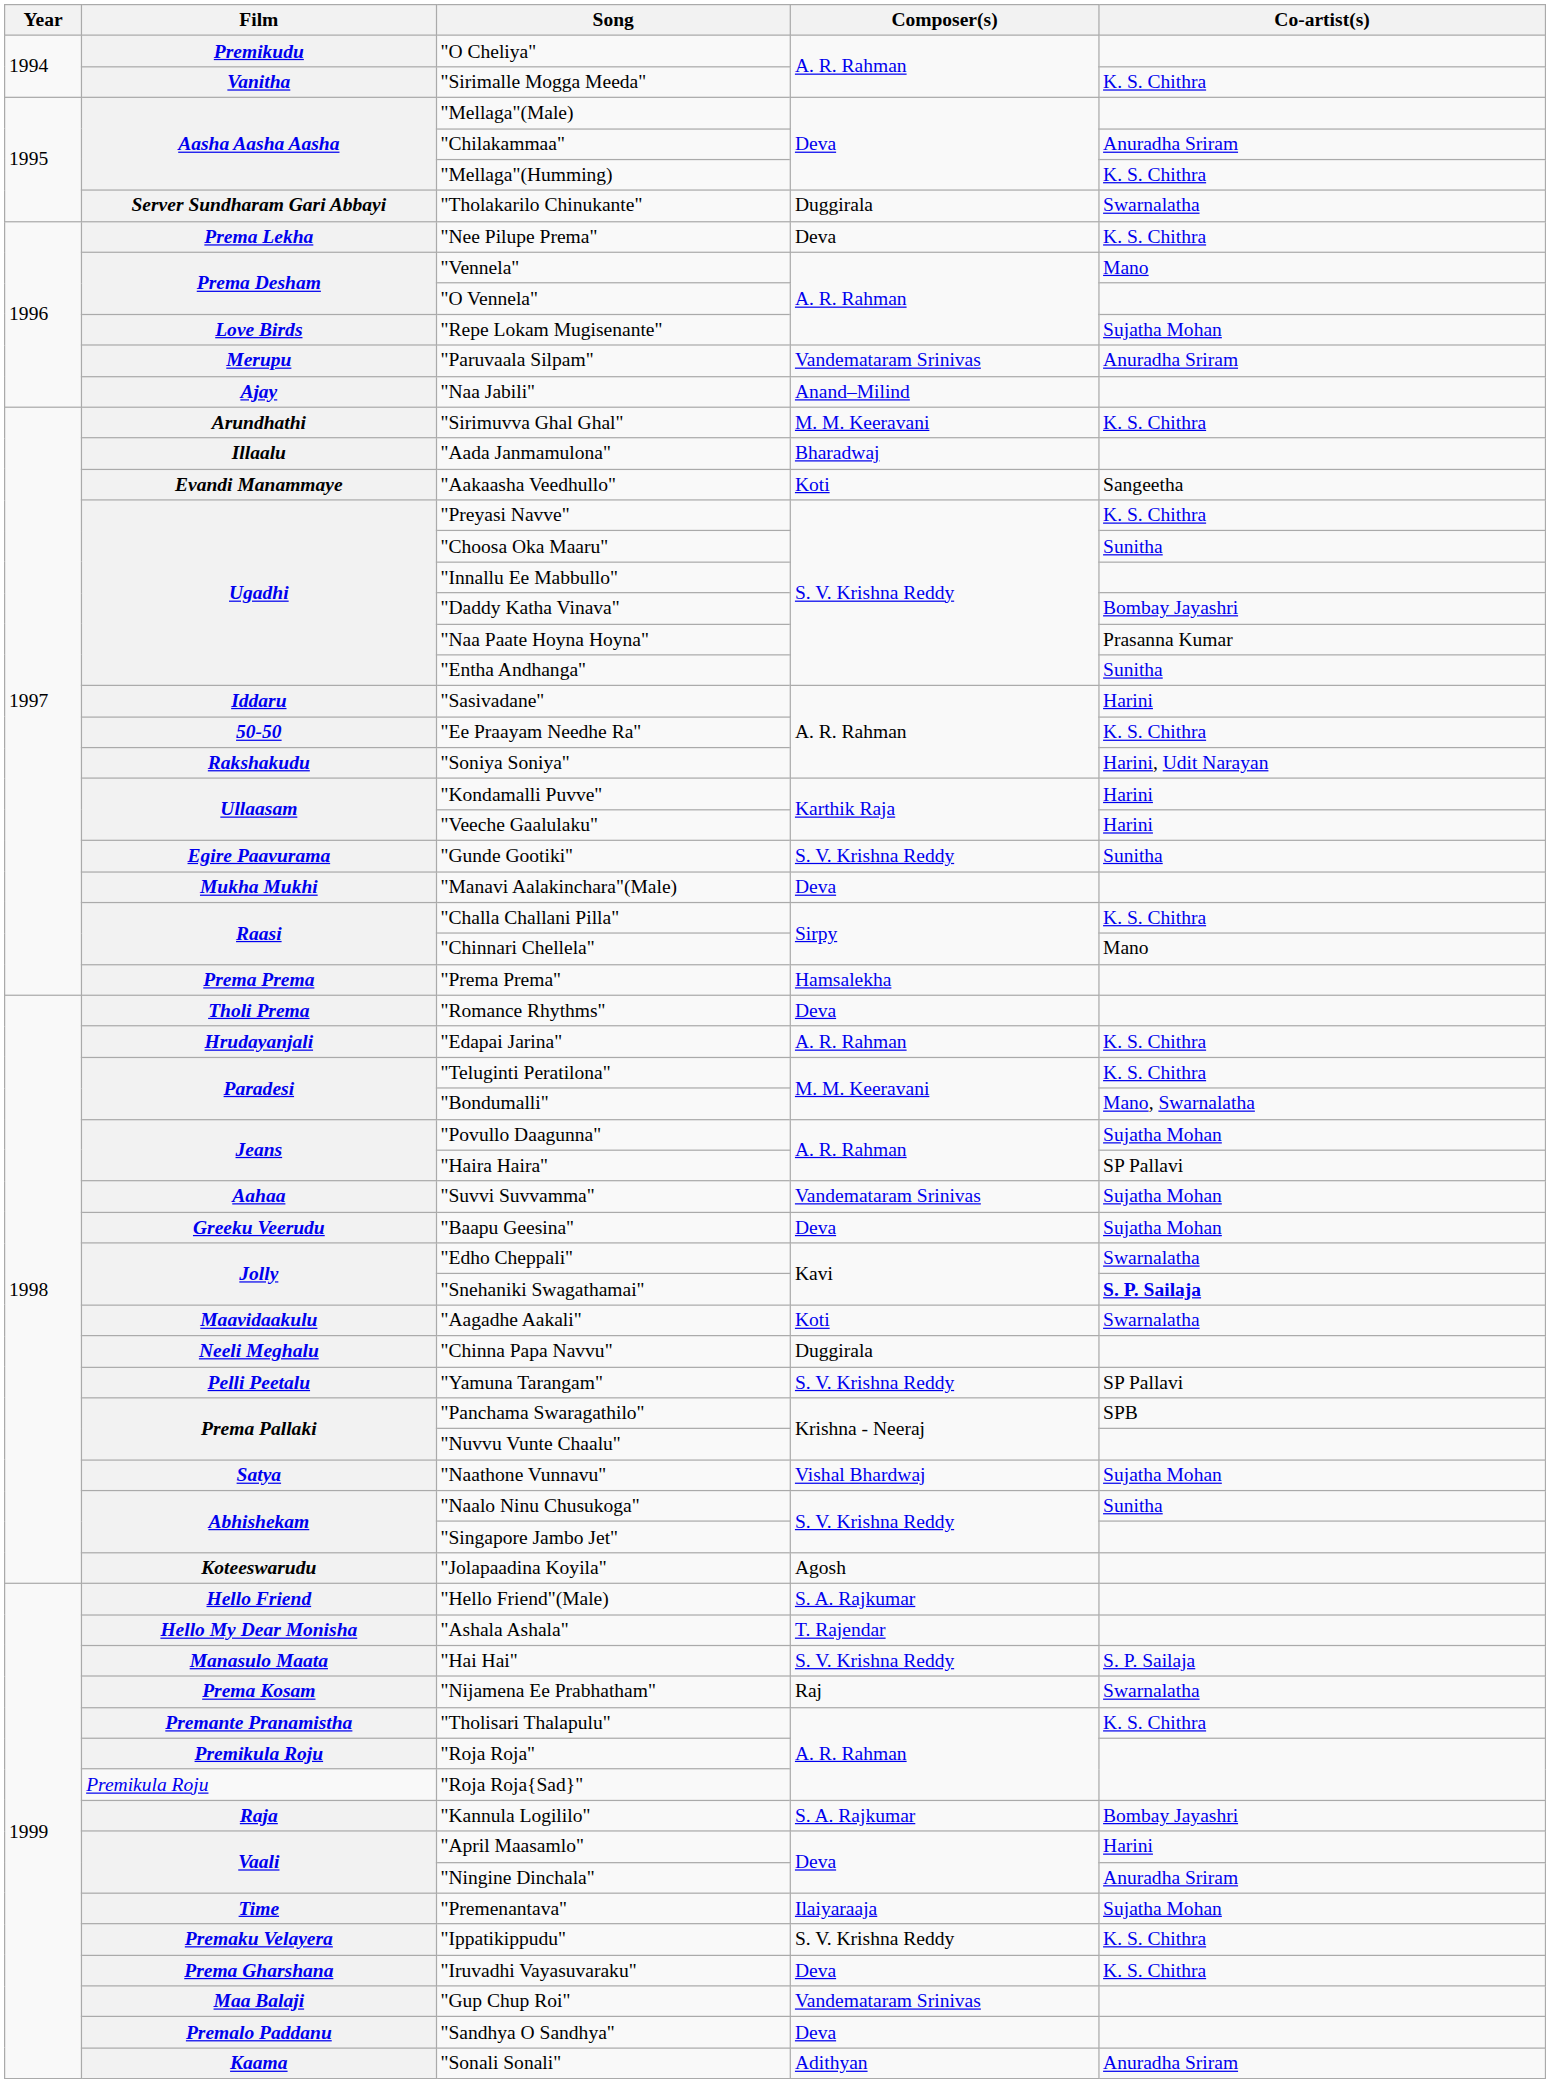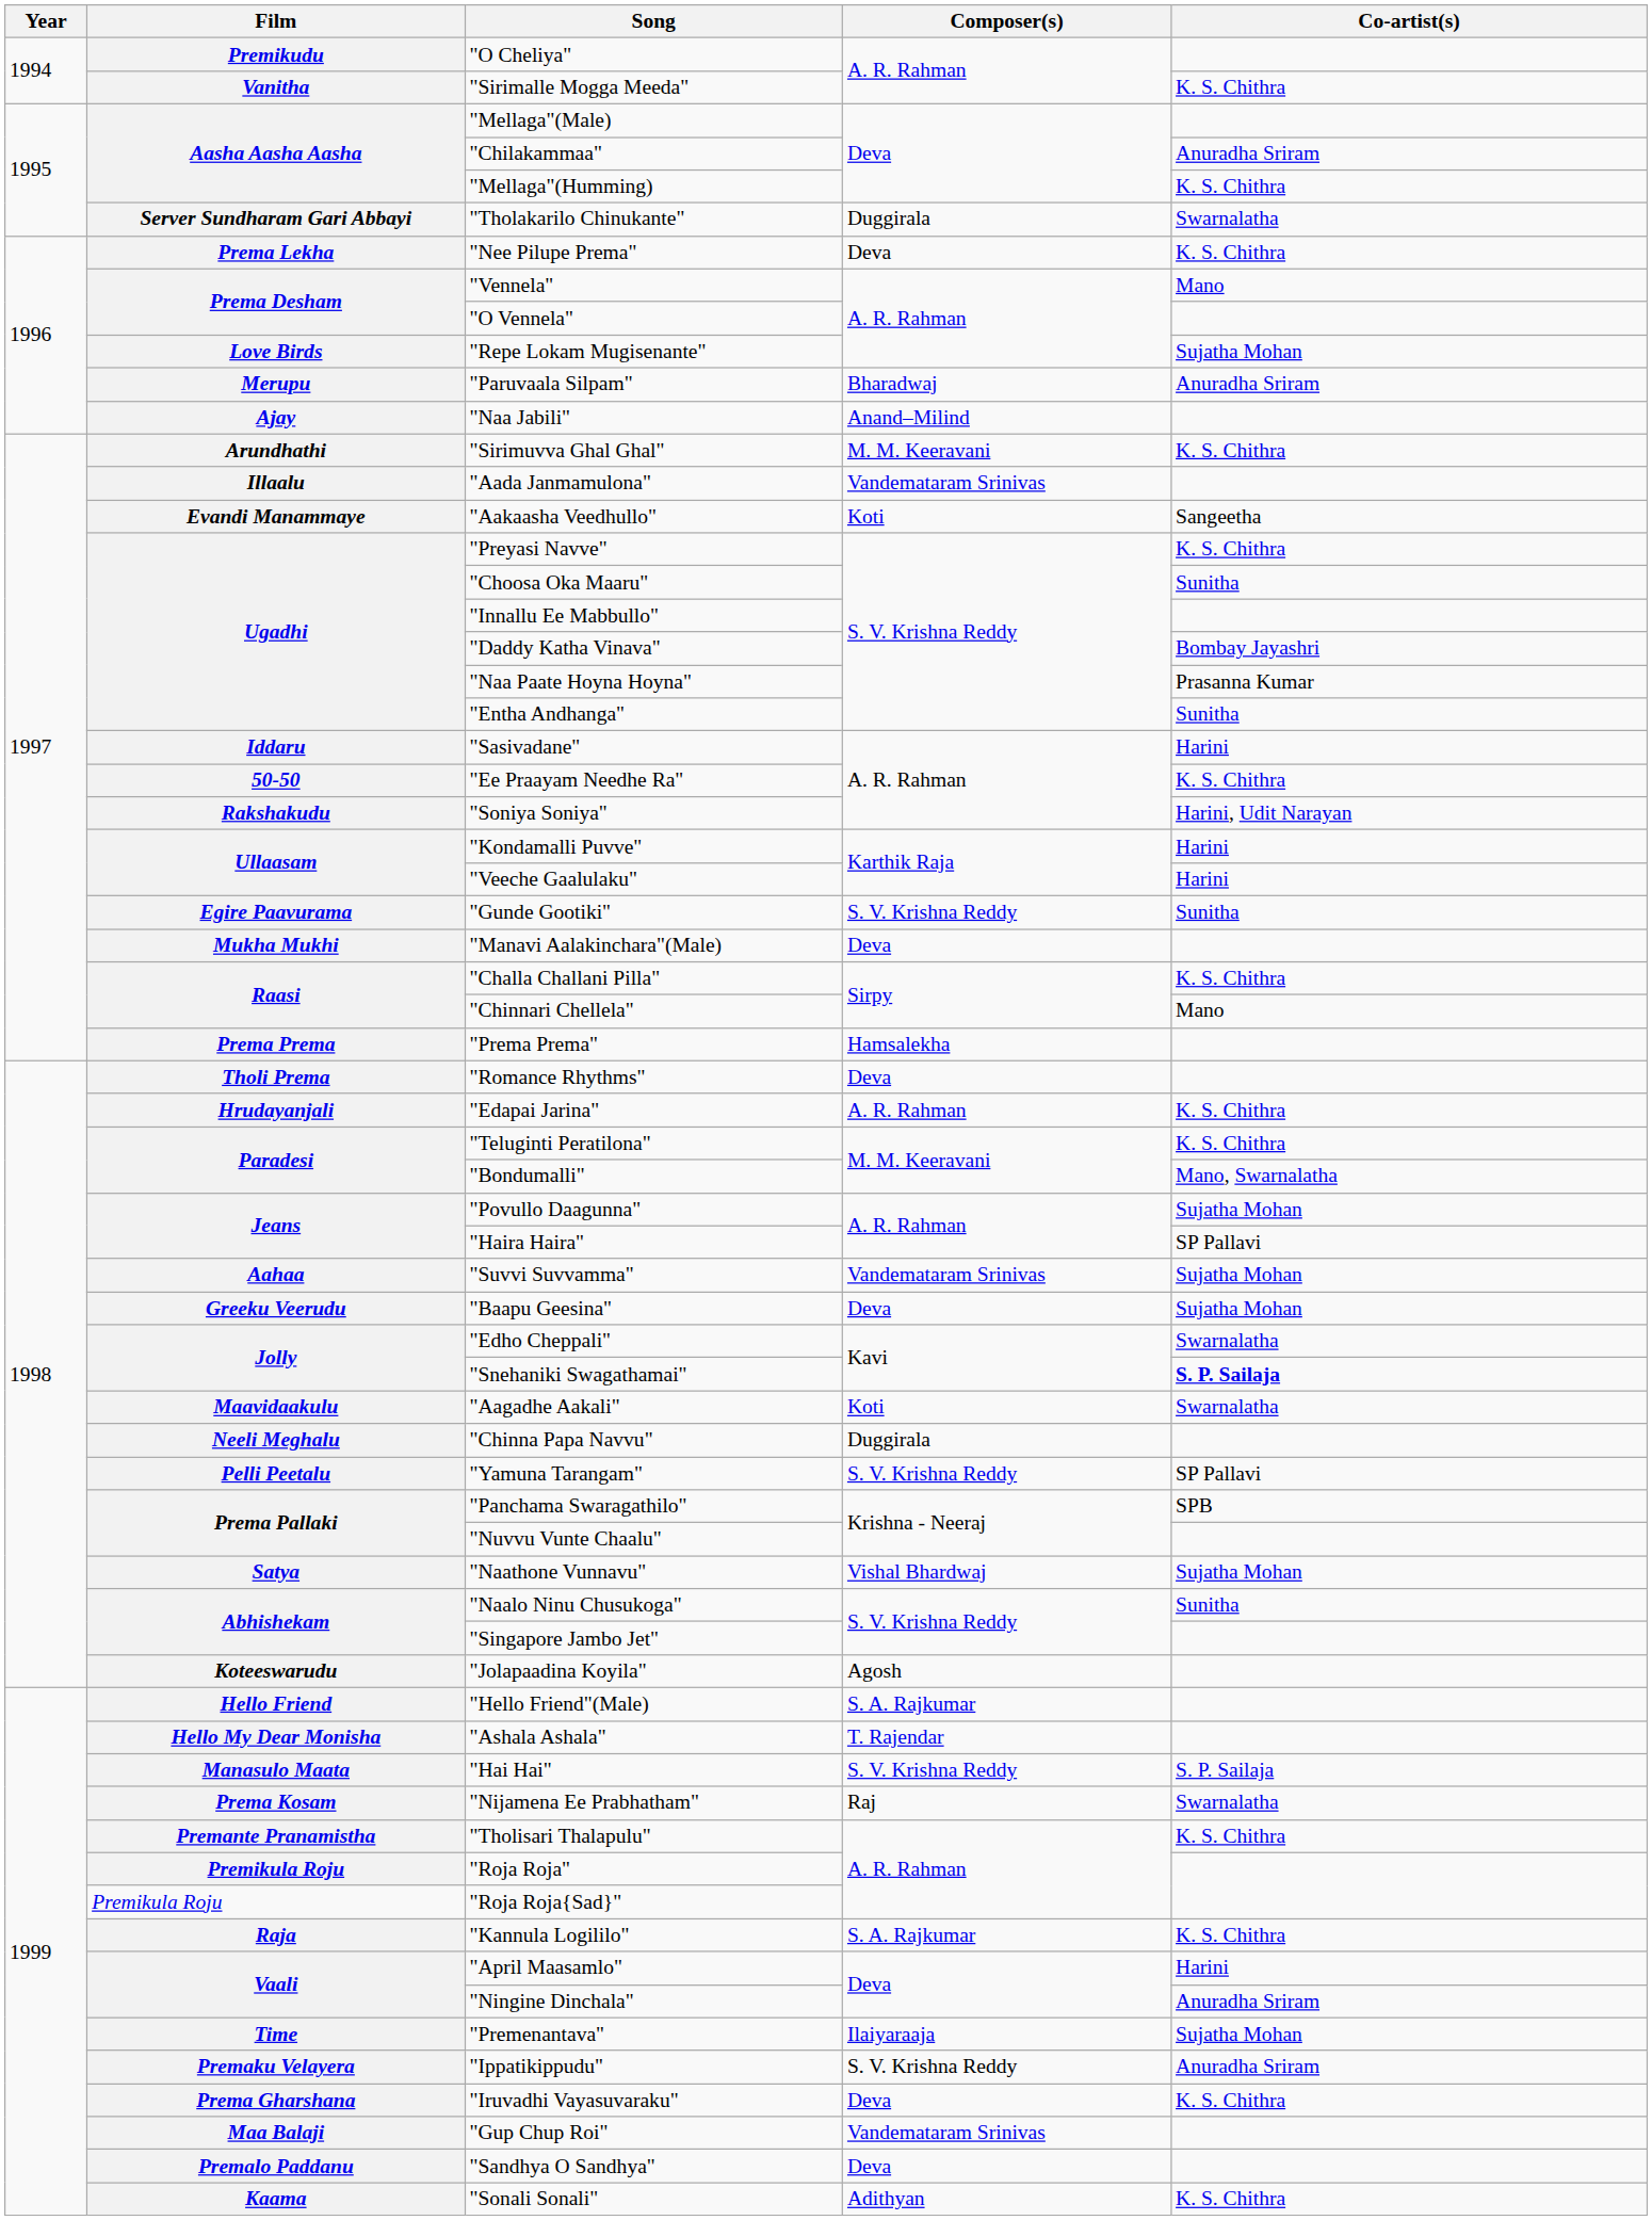"Paruvaala Silpam" | Composer(s): Vandemataram Srinivas -> Bharadwaj
"Aada Janmamulona" | Composer(s): Bharadwaj -> Vandemataram Srinivas
"Kannula Logililo" | Co-artist(s): Bombay Jayashri -> K. S. Chithra
"Ippatikippudu" | Co-artist(s): K. S. Chithra -> Anuradha Sriram
"Sonali Sonali" | Co-artist(s): Anuradha Sriram -> K. S. Chithra
